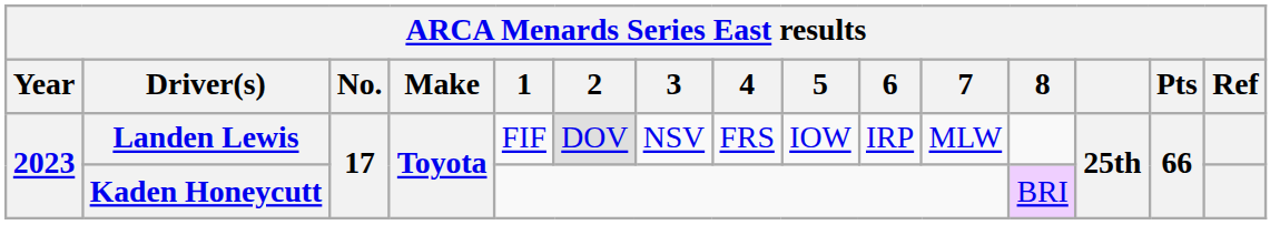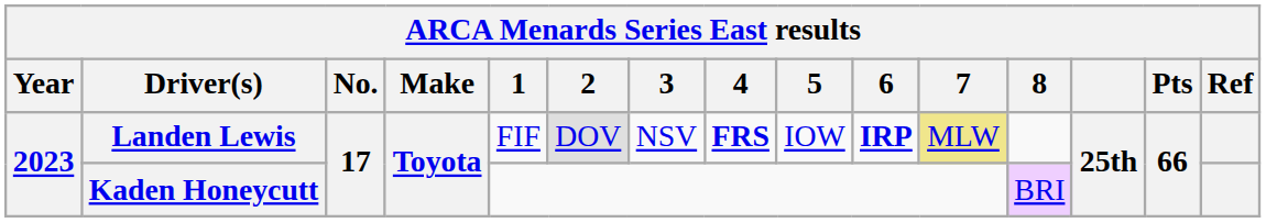Landen Lewis | 4: normal -> bold
Landen Lewis | 6: normal -> bold
Landen Lewis | 7: no background -> khaki background
